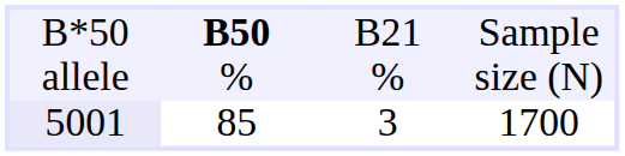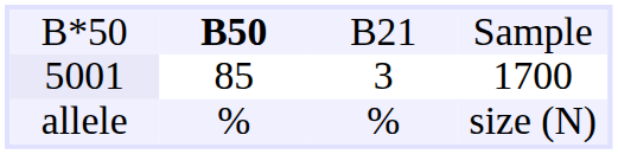rows swapped: allele <-> 5001
